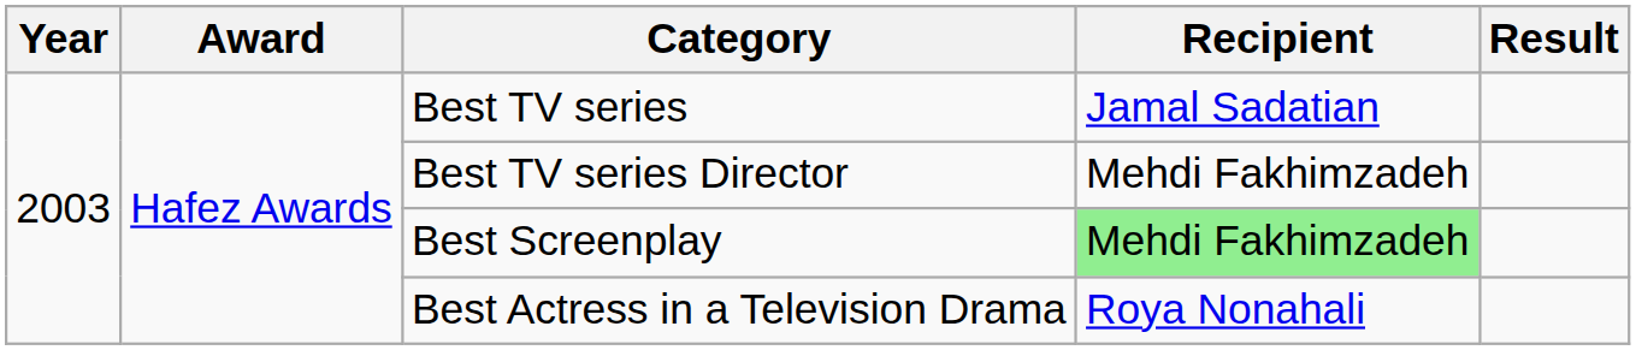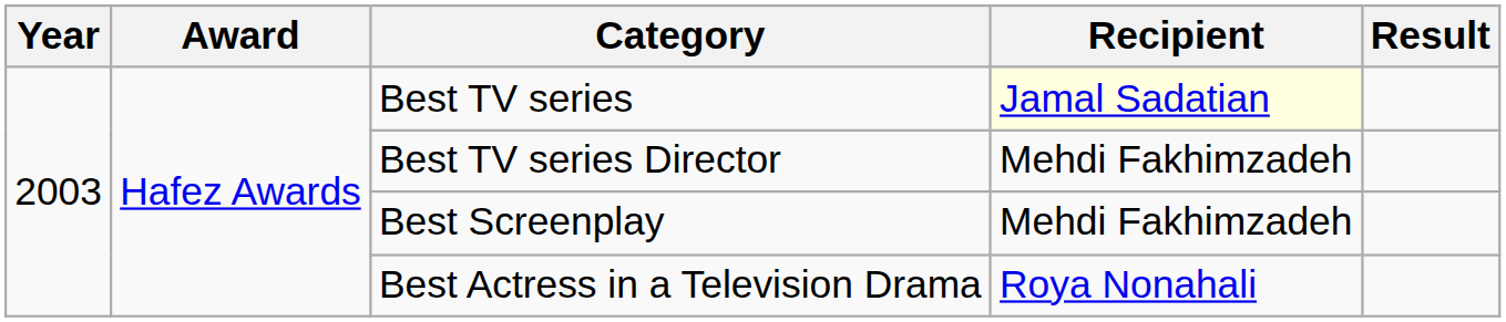Best TV series | Recipient: no background -> lightyellow background
Best Screenplay | Recipient: lightgreen background -> no background
